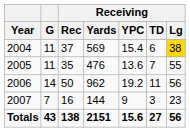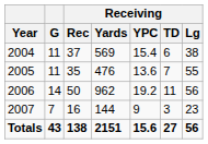2004 | Receiving / Lg: gold background -> no background
